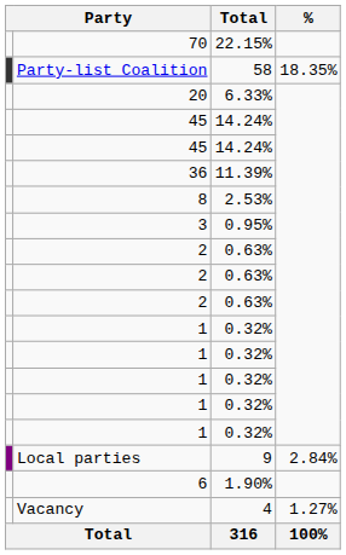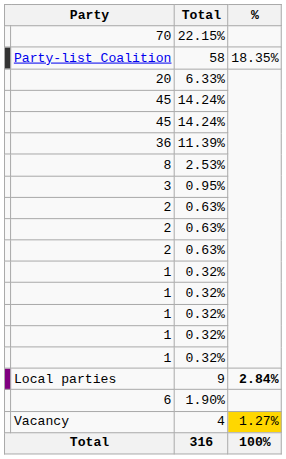Local parties | %: normal -> bold
Vacancy | %: no background -> gold background
